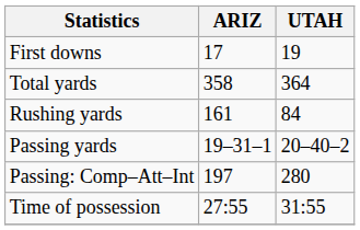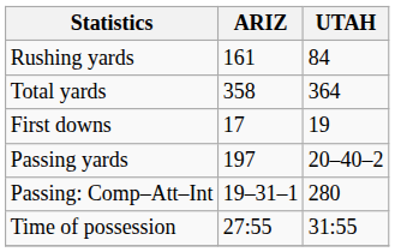rows swapped: First downs <-> Rushing yards
Passing yards | ARIZ: 19–31–1 -> 197
Passing: Comp–Att–Int | ARIZ: 197 -> 19–31–1
